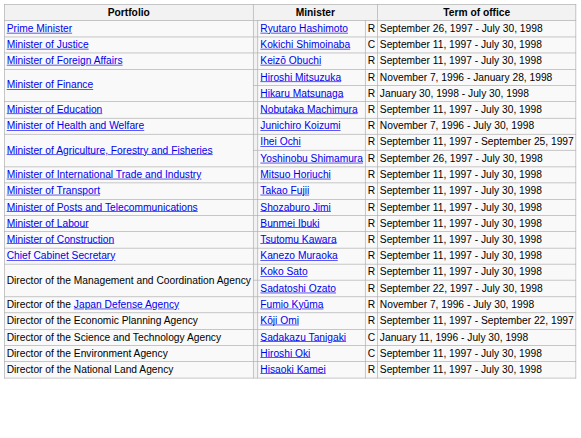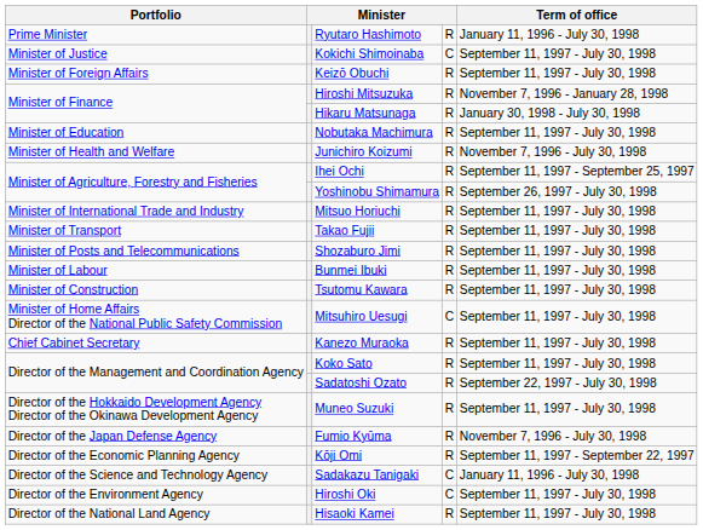Ryutaro Hashimoto | Term of office: September 26, 1997 - July 30, 1998 -> January 11, 1996 - July 30, 1998
+ row: Minister of Home Affairs Director of the National Public Safety Commission | Mitsuhiro Uesugi | C | September 11, 1997 - July 30, 1998
+ row: Director of the Hokkaido Development Agency Director of the Okinawa Development Agency | Muneo Suzuki | R | September 11, 1997 - July 30, 1998
